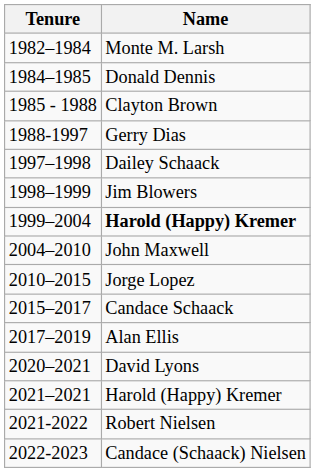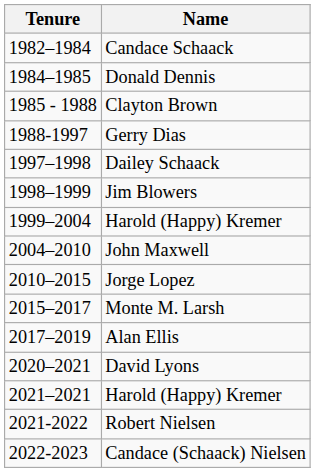row 2 | Name: Monte M. Larsh -> Candace Schaack
row 8 | Name: bold -> normal
row 11 | Name: Candace Schaack -> Monte M. Larsh
